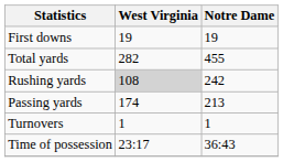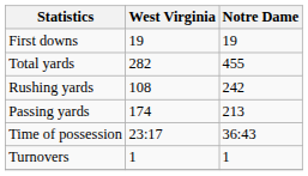Rushing yards | West Virginia: lightgrey background -> no background
rows swapped: Turnovers <-> Time of possession
